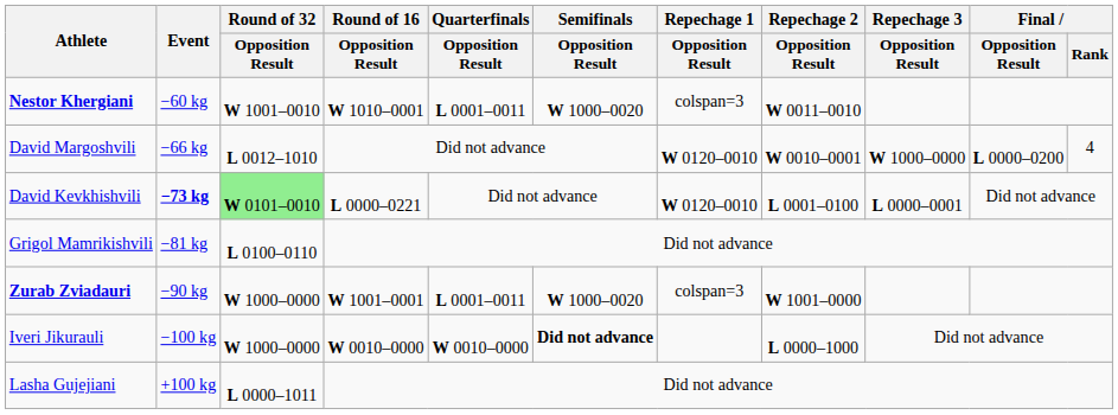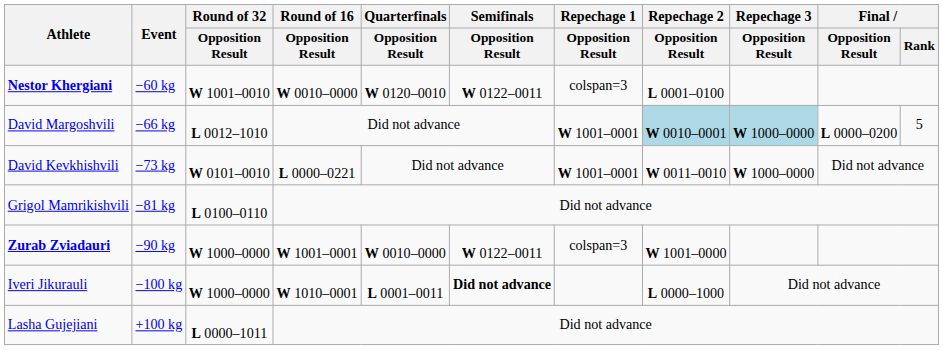Nestor Khergiani | Round of 16 / Opposition Result: W 1010–0001 -> W 0010–0000
Nestor Khergiani | Quarterfinals / Opposition Result: L 0001–0011 -> W 0120–0010
Nestor Khergiani | Semifinals / Opposition Result: W 1000–0020 -> W 0122–0011
Nestor Khergiani | Repechage 2 / Opposition Result: W 0011–0010 -> L 0001–0100
David Margoshvili | Repechage 1 / Opposition Result: W 0120–0010 -> W 1001–0001
David Margoshvili | Repechage 2 / Opposition Result: no background -> lightblue background
David Margoshvili | Repechage 3 / Opposition Result: no background -> lightblue background
David Margoshvili | Final / Rank: 4 -> 5
David Kevkhishvili | Event: bold -> normal
David Kevkhishvili | Round of 32 / Opposition Result: lightgreen background -> no background
David Kevkhishvili | Repechage 1 / Opposition Result: W 0120–0010 -> W 1001–0001
David Kevkhishvili | Repechage 2 / Opposition Result: L 0001–0100 -> W 0011–0010
David Kevkhishvili | Repechage 3 / Opposition Result: L 0000–0001 -> W 1000–0000
Zurab Zviadauri | Quarterfinals / Opposition Result: L 0001–0011 -> W 0010–0000
Zurab Zviadauri | Semifinals / Opposition Result: W 1000–0020 -> W 0122–0011
Iveri Jikurauli | Round of 16 / Opposition Result: W 0010–0000 -> W 1010–0001
Iveri Jikurauli | Quarterfinals / Opposition Result: W 0010–0000 -> L 0001–0011
